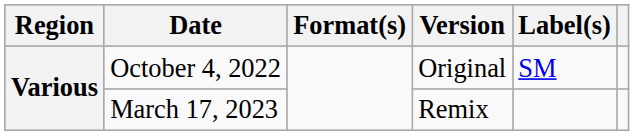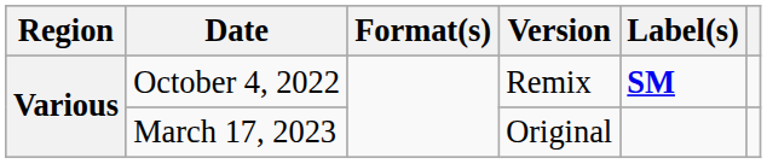October 4, 2022 | Version: Original -> Remix
October 4, 2022 | Label(s): normal -> bold
March 17, 2023 | Version: Remix -> Original
